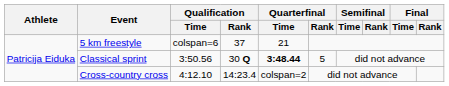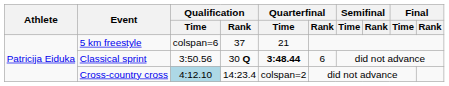Classical sprint | Quarterfinal / Rank: 5 -> 6
Cross-country cross | Qualification / Time: no background -> lightblue background
